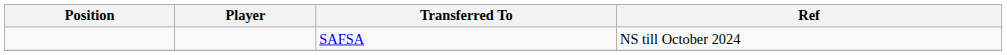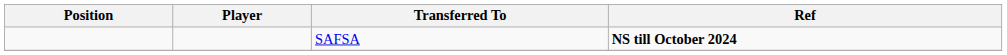SAFSA | Ref: normal -> bold
